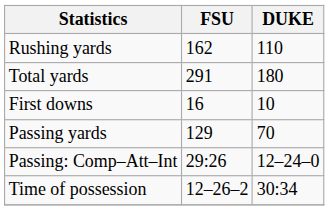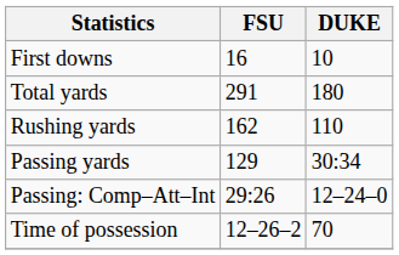rows swapped: First downs <-> Rushing yards
Passing yards | DUKE: 70 -> 30:34
Time of possession | DUKE: 30:34 -> 70
